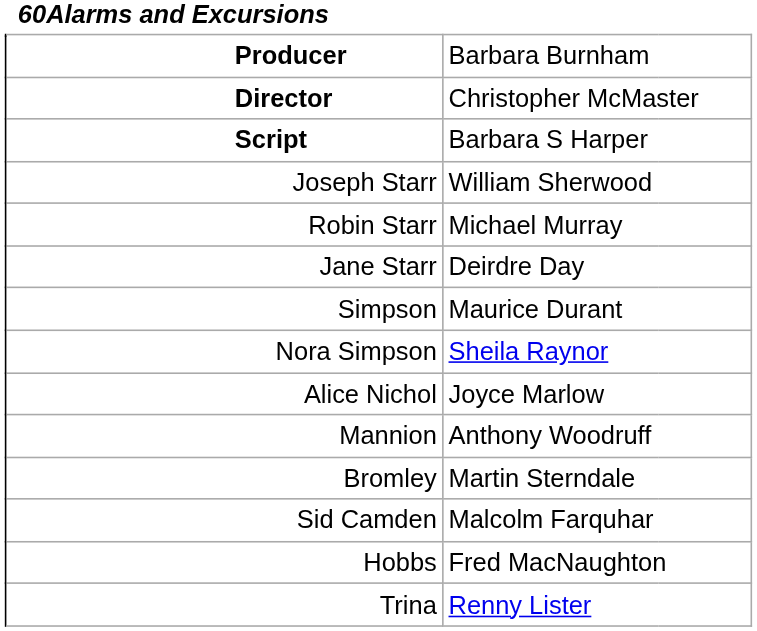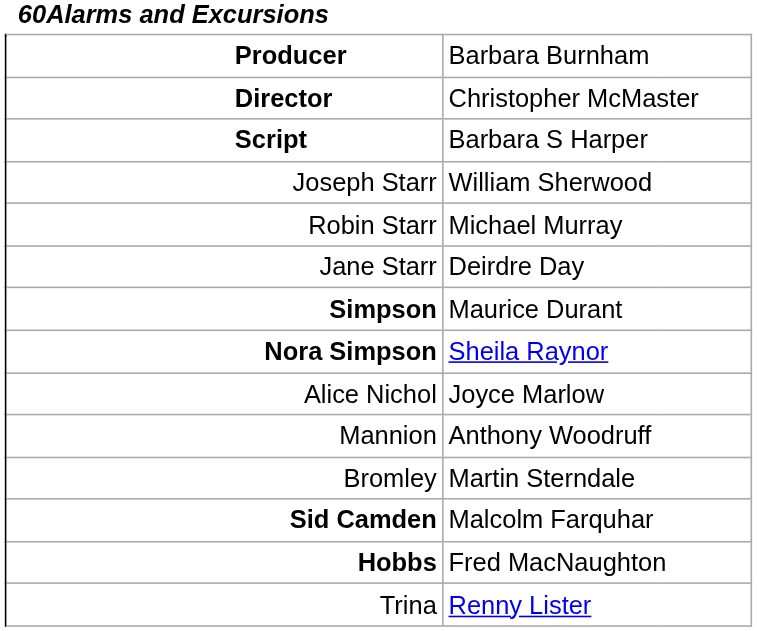Simpson | column 2: normal -> bold
Nora Simpson | column 2: normal -> bold
Sid Camden | column 2: normal -> bold
Hobbs | column 2: normal -> bold
